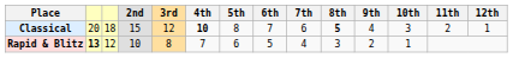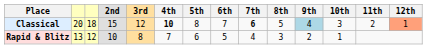Classical | 7th: normal -> bold
Classical | 8th: bold -> normal
Classical | 9th: no background -> lightblue background
Classical | 12th: no background -> lightsalmon background
Rapid & Blitz | column 2: bold -> normal
